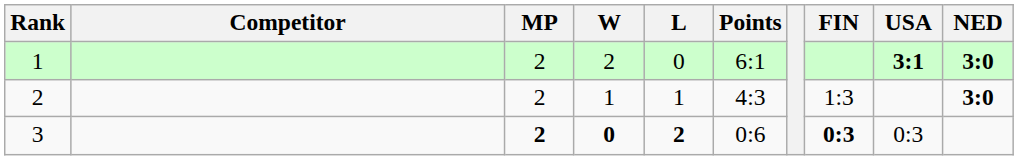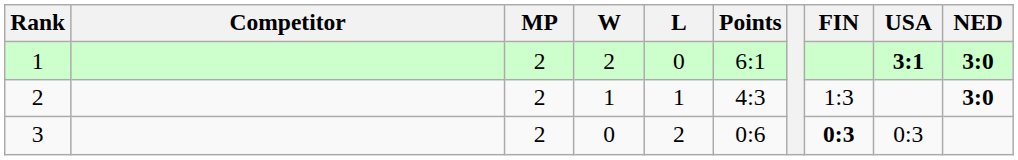3 | MP: bold -> normal
3 | W: bold -> normal
3 | L: bold -> normal
